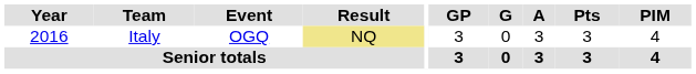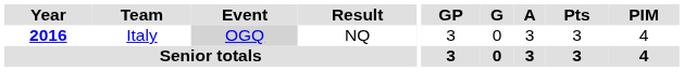Italy | Year: normal -> bold
Italy | Event: no background -> lightgrey background
Italy | Result: khaki background -> no background
